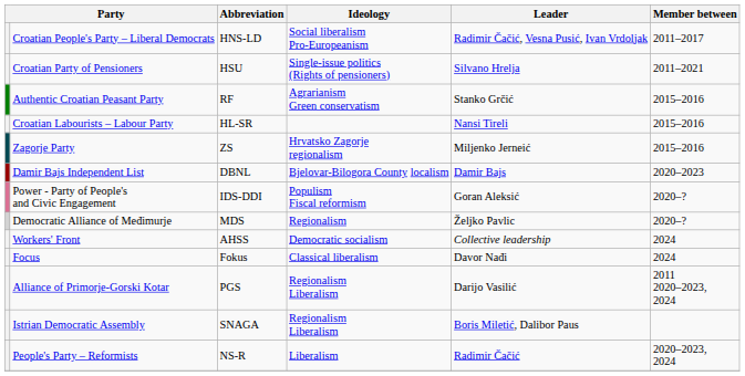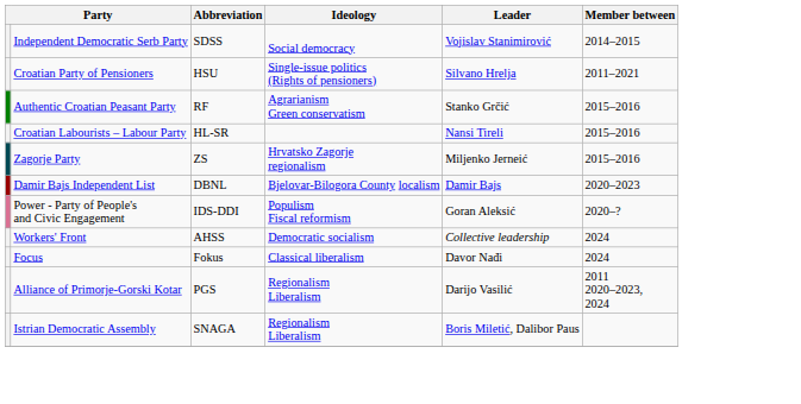- row: Croatian People's Party – Liberal Democrats | HNS-LD | Social liberalism Pro-Europeanism | Radimir Čačić, Vesna Pusić, Ivan Vrdoljak | 2011–2017
+ row: Independent Democratic Serb Party | SDSS | Social democracy | Vojislav Stanimirović | 2014–2015
- row: Democratic Alliance of Međimurje | MDS | Regionalism | Željko Pavlic | 2020–?
- row: People's Party – Reformists | NS-R | Liberalism | Radimir Čačić | 2020–2023, 2024
